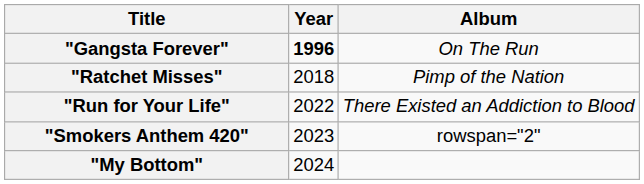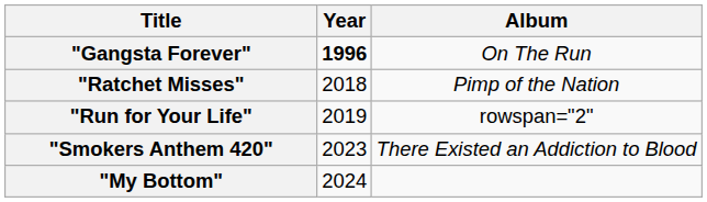"Run for Your Life" | Year: 2022 -> 2019
"Run for Your Life" | Album: There Existed an Addiction to Blood -> rowspan="2"
"Smokers Anthem 420" | Album: rowspan="2" -> There Existed an Addiction to Blood
